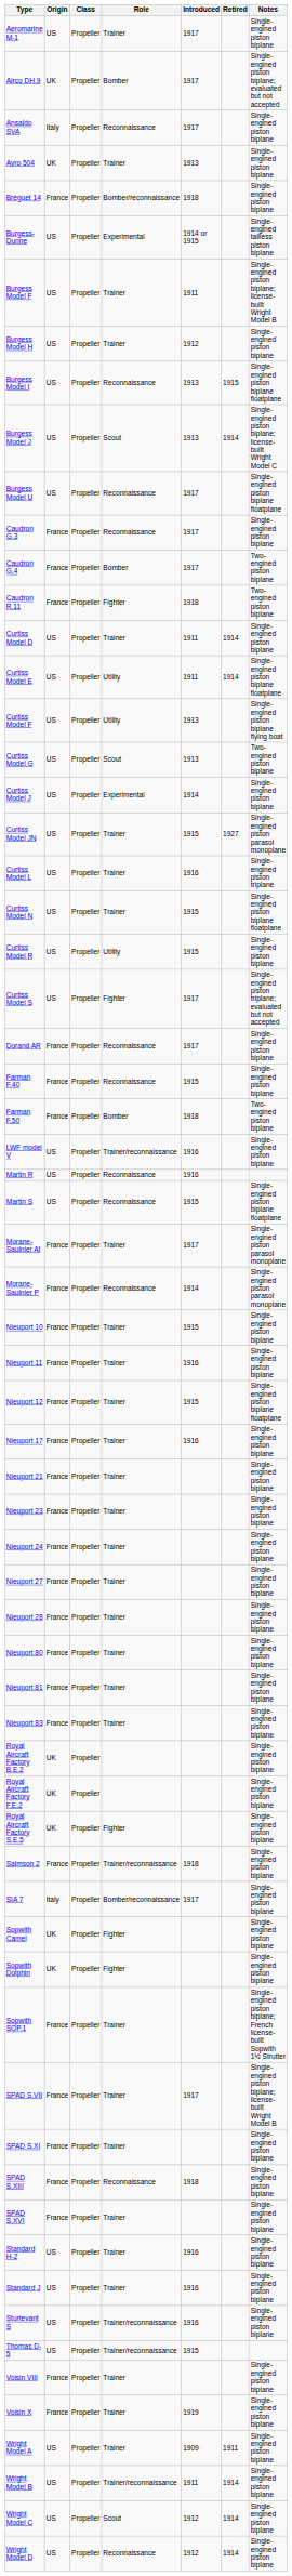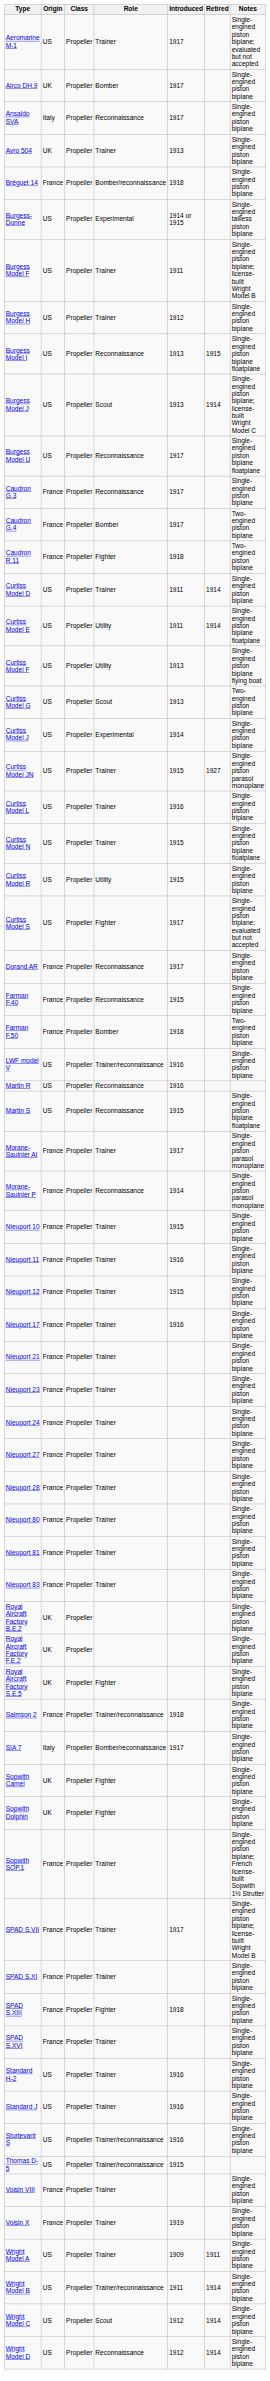Aeromarine M-1 | Notes: Single-engined piston biplane -> Single-engined piston biplane; evaluated but not accepted
Airco DH.9 | Notes: Single-engined piston biplane; evaluated but not accepted -> Single-engined piston biplane
Nieuport 12 | Notes: Single-engined piston biplane floatplane -> Single-engined piston biplane
SPAD S.XIII | Role: Reconnaissance -> Fighter
